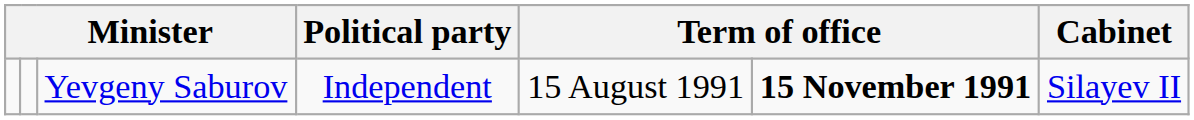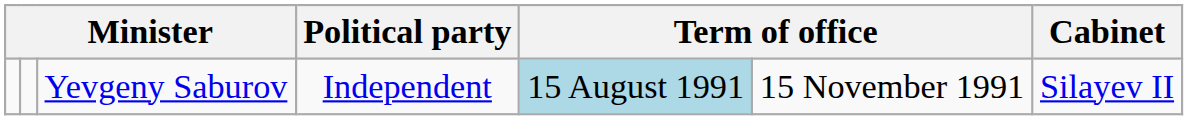Yevgeny Saburov | column 5: no background -> lightblue background
Yevgeny Saburov | column 6: bold -> normal
